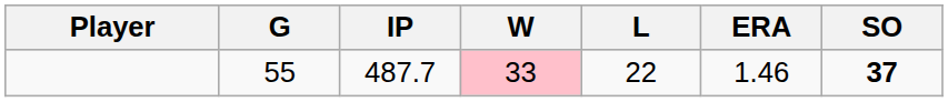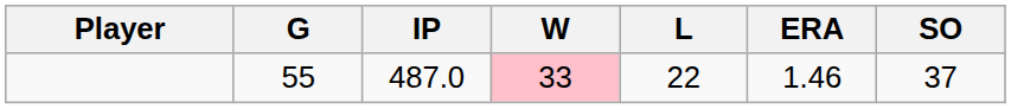row 2 | IP: 487.7 -> 487.0
row 2 | SO: bold -> normal
